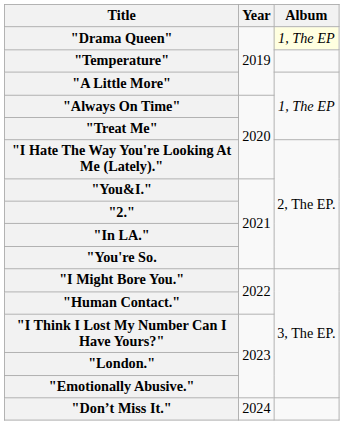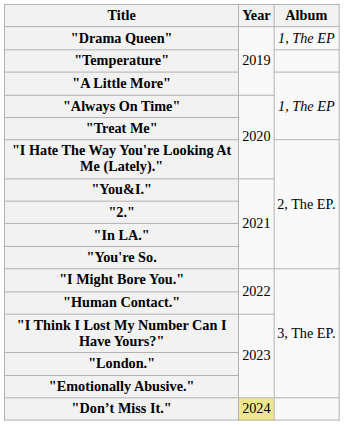"Drama Queen" | Album: lightyellow background -> no background
"Don’t Miss It." | Year: no background -> khaki background
